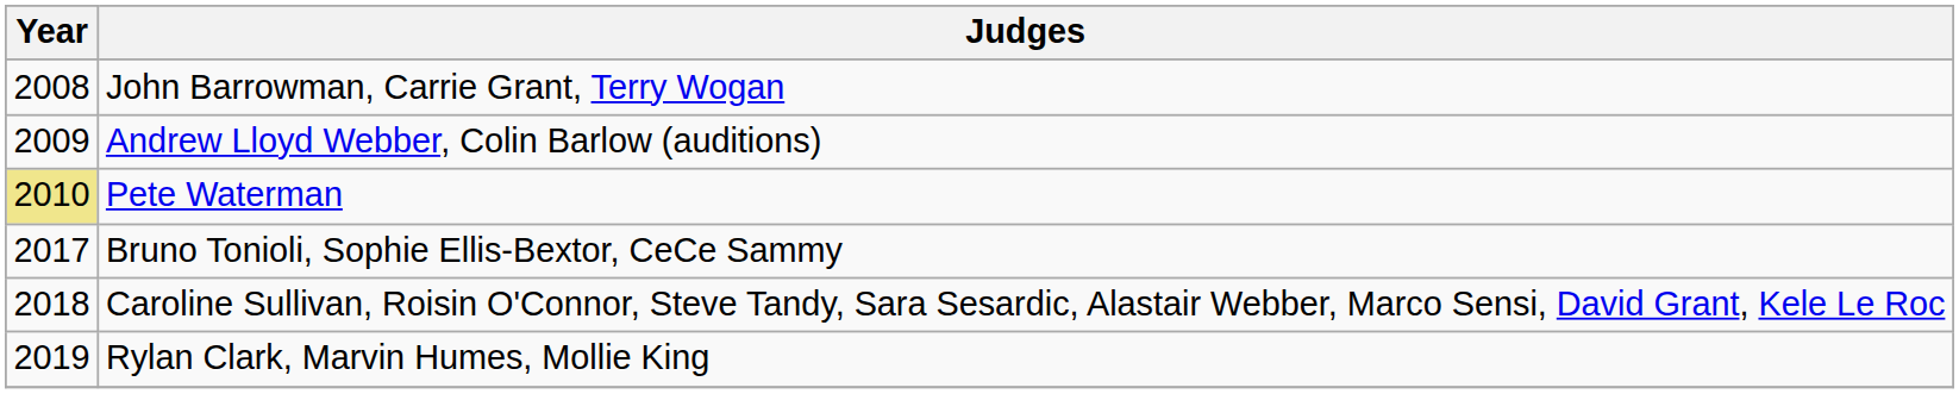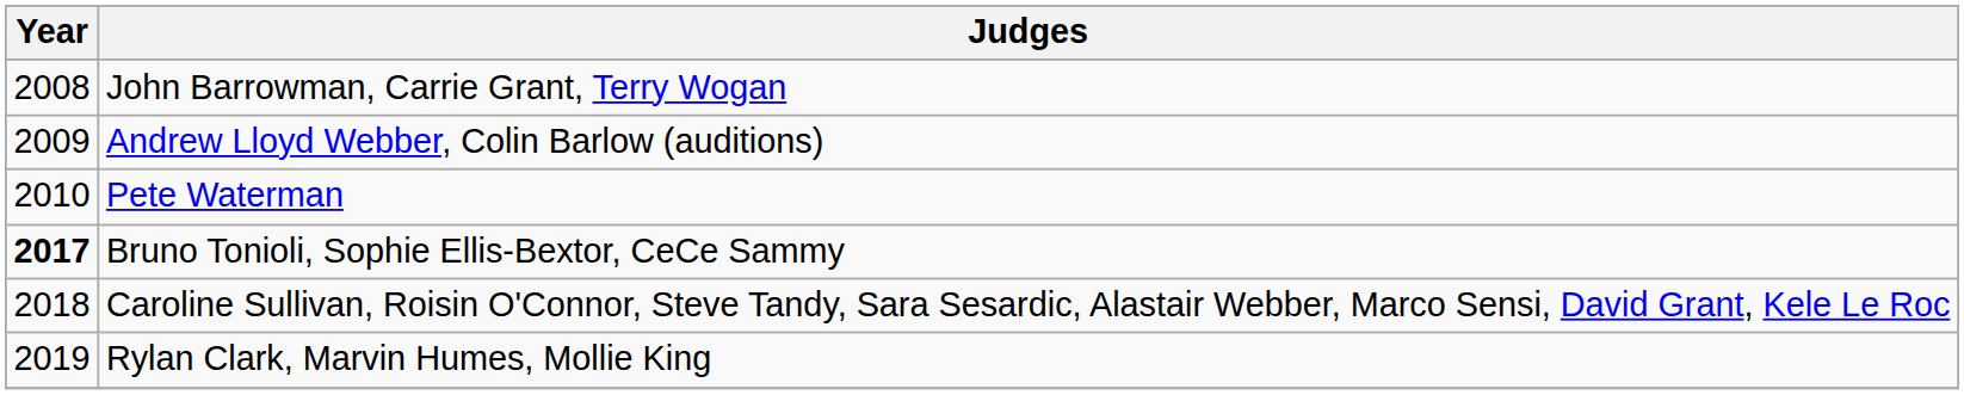Pete Waterman | Year: khaki background -> no background
Bruno Tonioli, Sophie Ellis-Bextor, CeCe Sammy | Year: normal -> bold
